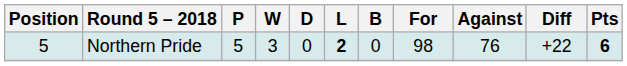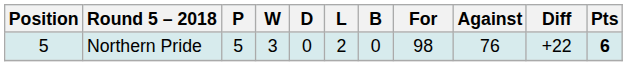Northern Pride | L: bold -> normal
